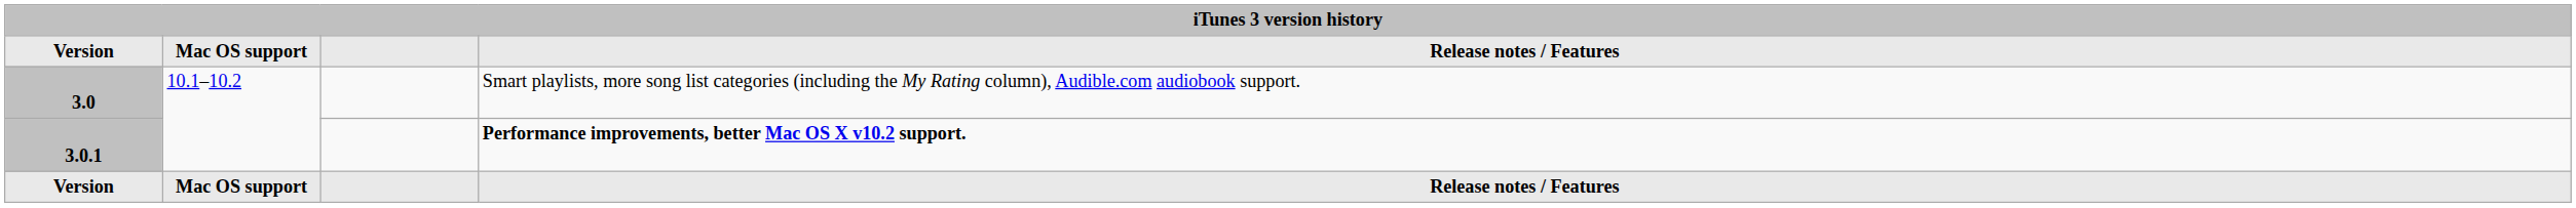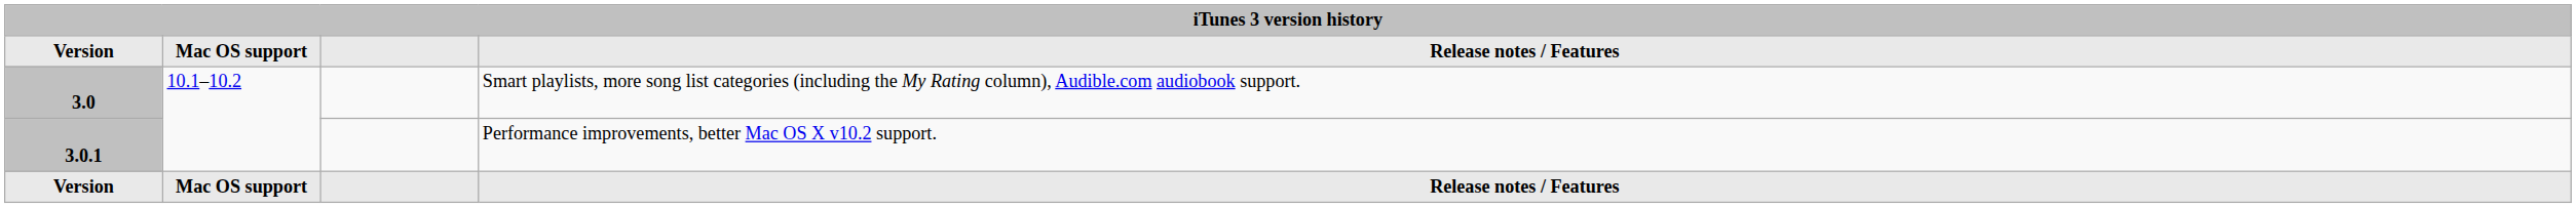3.0.1 | Release notes / Features: bold -> normal
